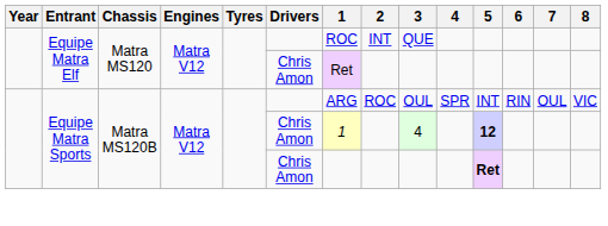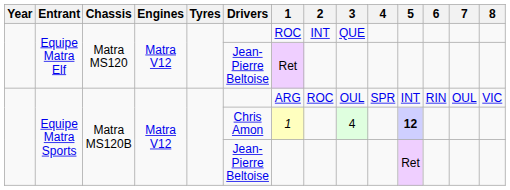row 3 | Drivers: Chris Amon -> Jean-Pierre Beltoise
row 6 | Drivers: Chris Amon -> Jean-Pierre Beltoise
row 6 | 5: bold -> normal
